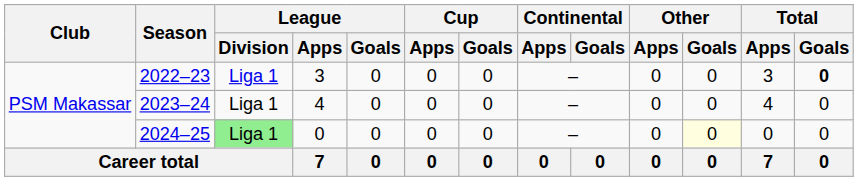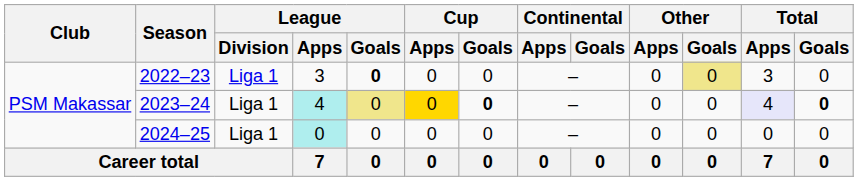2022–23 | League / Goals: normal -> bold
2022–23 | Other / Goals: no background -> khaki background
2022–23 | Total / Goals: bold -> normal
2023–24 | League / Apps: no background -> paleturquoise background
2023–24 | League / Goals: no background -> khaki background
2023–24 | Cup / Apps: no background -> gold background
2023–24 | Cup / Goals: normal -> bold
2023–24 | Total / Apps: no background -> lavender background
2023–24 | Total / Goals: normal -> bold
2024–25 | League / Division: lightgreen background -> no background
2024–25 | League / Apps: no background -> paleturquoise background
2024–25 | Other / Goals: lightyellow background -> no background
